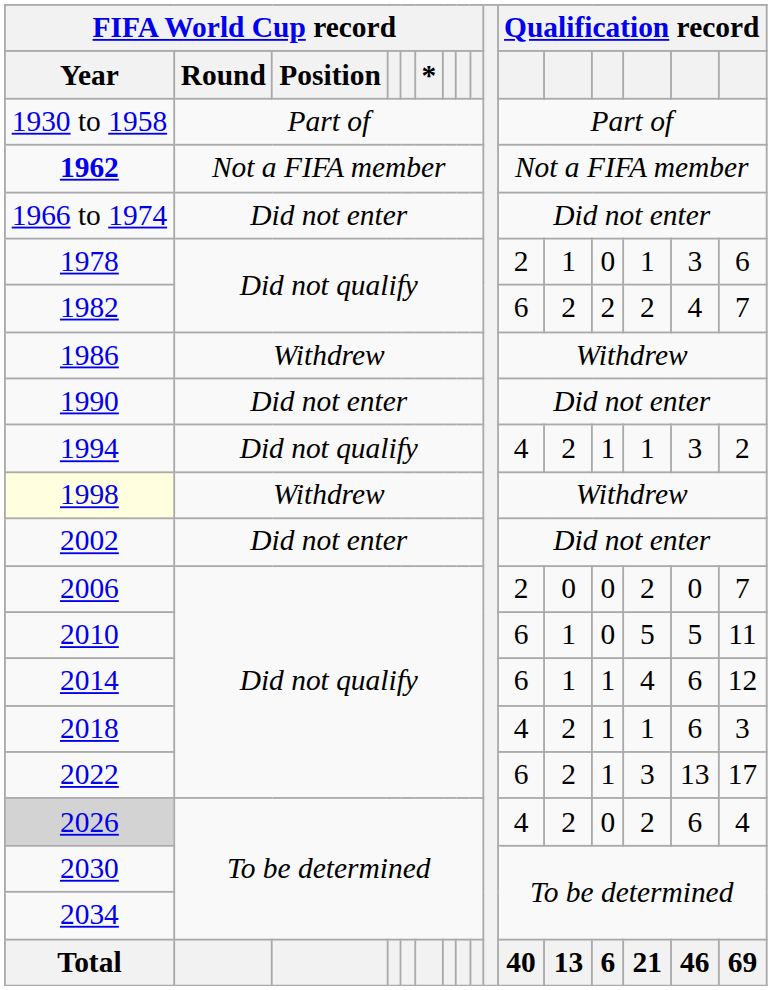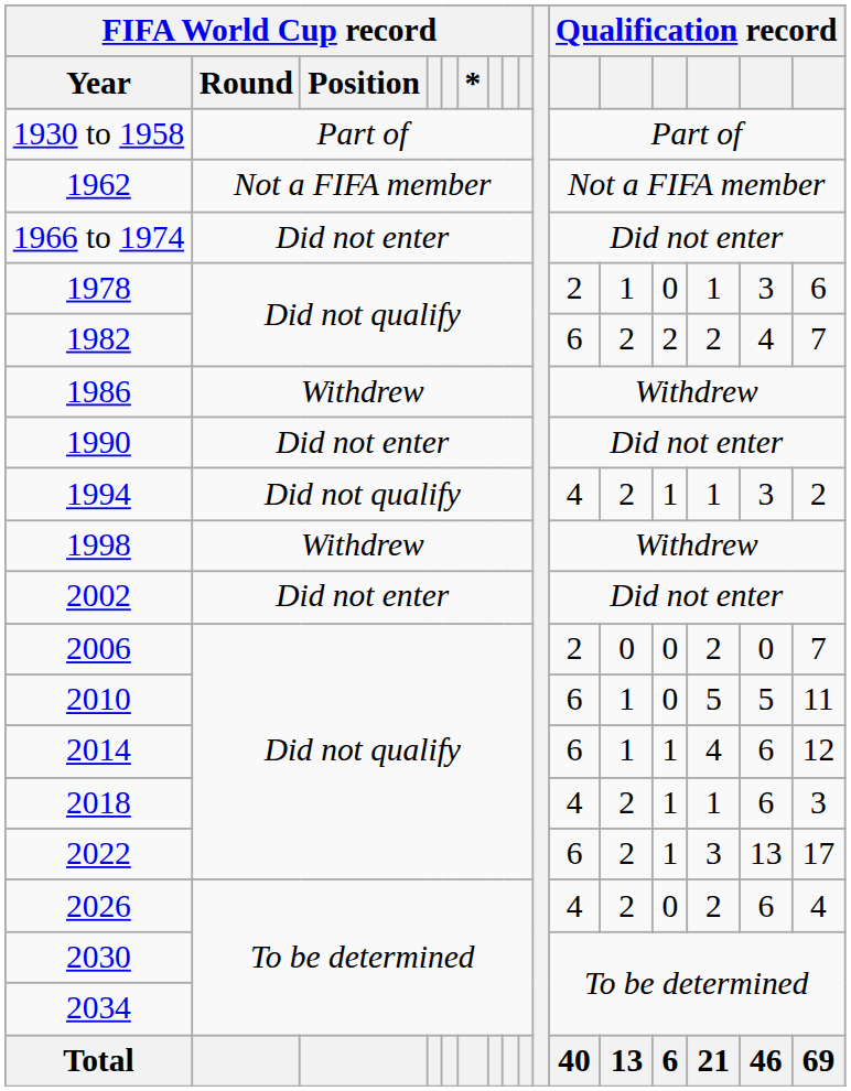1962 | FIFA World Cup record / Year: bold -> normal
1998 | FIFA World Cup record / Year: lightyellow background -> no background
2026 | FIFA World Cup record / Year: lightgrey background -> no background
